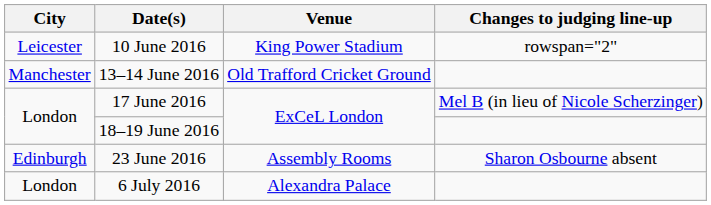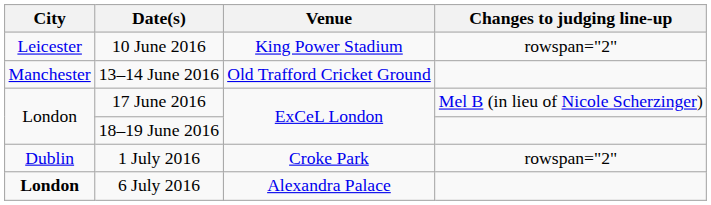- row: Edinburgh | 23 June 2016 | Assembly Rooms | Sharon Osbourne absent
+ row: Dublin | 1 July 2016 | Croke Park | rowspan="2"
6 July 2016 | City: normal -> bold
